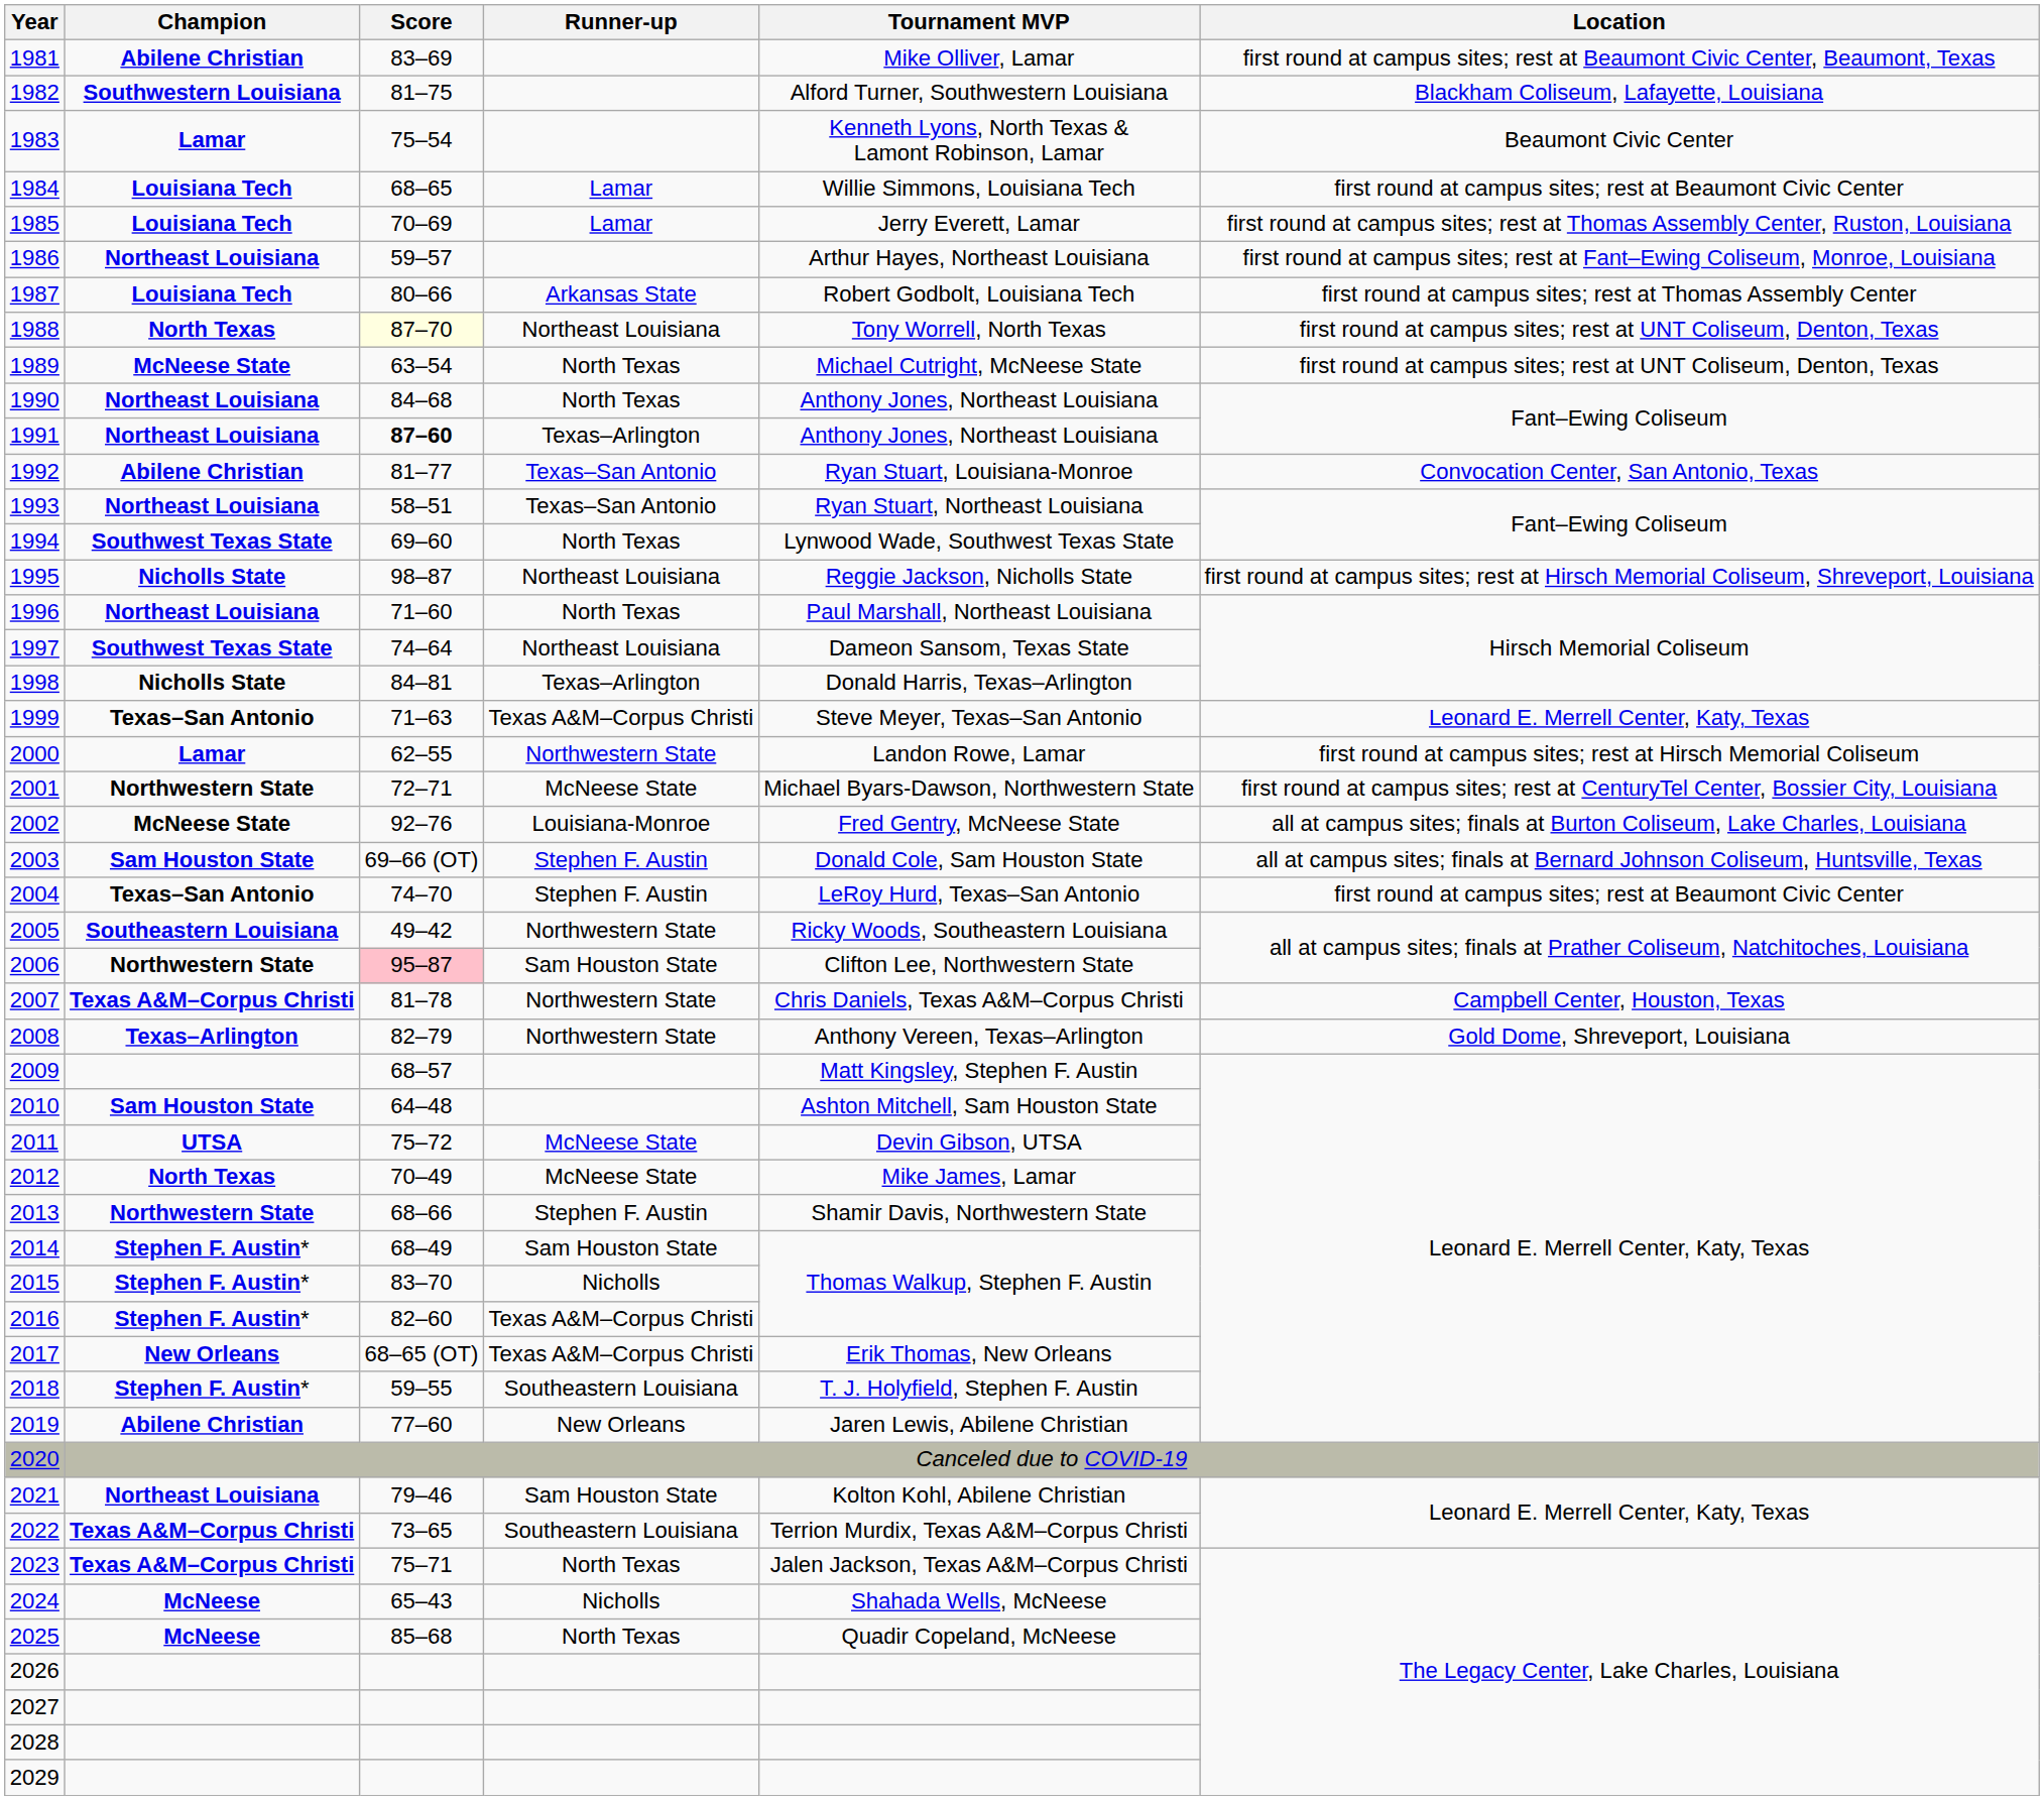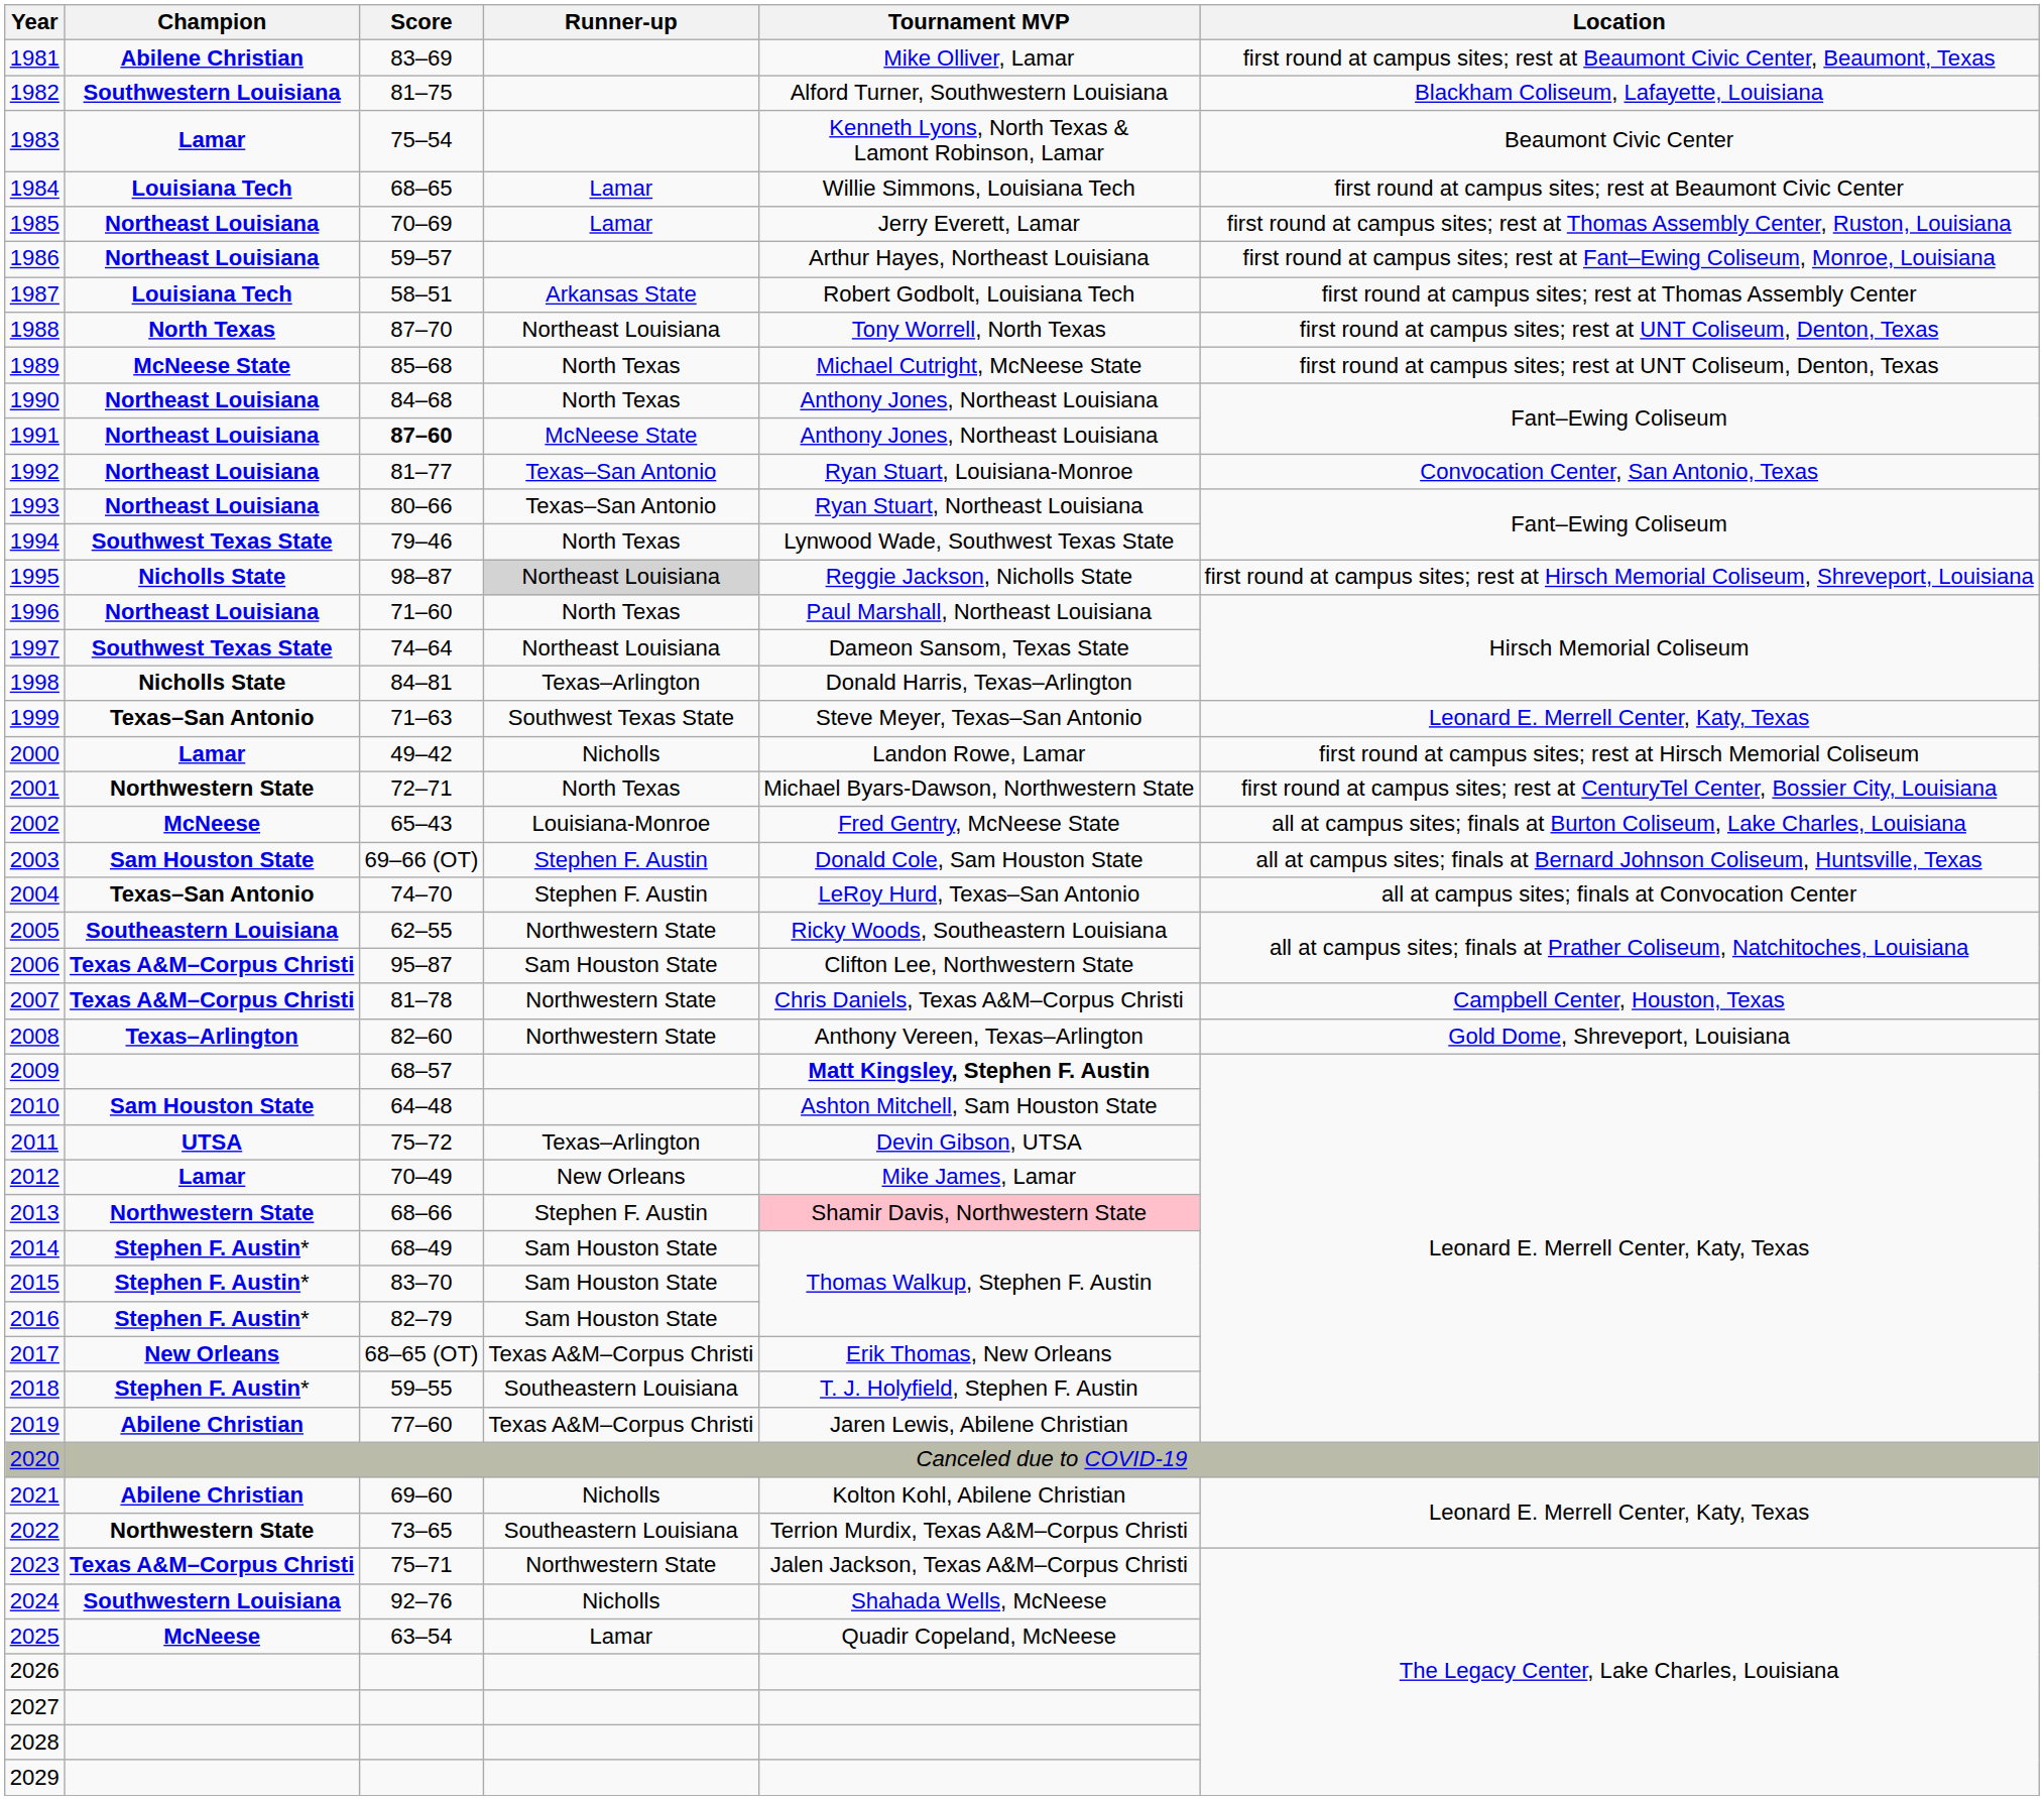1985 | Champion: Louisiana Tech -> Northeast Louisiana
1987 | Score: 80–66 -> 58–51
1988 | Score: lightyellow background -> no background
1989 | Score: 63–54 -> 85–68
1991 | Runner-up: Texas–Arlington -> McNeese State
1992 | Champion: Abilene Christian -> Northeast Louisiana
1993 | Score: 58–51 -> 80–66
1994 | Score: 69–60 -> 79–46
1995 | Runner-up: no background -> lightgrey background
1999 | Runner-up: Texas A&M–Corpus Christi -> Southwest Texas State
2000 | Score: 62–55 -> 49–42
2000 | Runner-up: Northwestern State -> Nicholls
2001 | Runner-up: McNeese State -> North Texas
2002 | Champion: McNeese State -> McNeese
2002 | Score: 92–76 -> 65–43
2004 | Location: first round at campus sites; rest at Beaumont Civic Center -> all at campus sites; finals at Convocation Center
2005 | Score: 49–42 -> 62–55
2006 | Champion: Northwestern State -> Texas A&M–Corpus Christi
2006 | Score: pink background -> no background
2008 | Score: 82–79 -> 82–60
2009 | Tournament MVP: normal -> bold
2011 | Runner-up: McNeese State -> Texas–Arlington
2012 | Champion: North Texas -> Lamar
2012 | Runner-up: McNeese State -> New Orleans
2013 | Tournament MVP: no background -> pink background
2015 | Runner-up: Nicholls -> Sam Houston State
2016 | Score: 82–60 -> 82–79
2016 | Runner-up: Texas A&M–Corpus Christi -> Sam Houston State
2019 | Runner-up: New Orleans -> Texas A&M–Corpus Christi
2021 | Champion: Northeast Louisiana -> Abilene Christian
2021 | Score: 79–46 -> 69–60
2021 | Runner-up: Sam Houston State -> Nicholls
2022 | Champion: Texas A&M–Corpus Christi -> Northwestern State
2023 | Runner-up: North Texas -> Northwestern State
2024 | Champion: McNeese -> Southwestern Louisiana
2024 | Score: 65–43 -> 92–76
2025 | Score: 85–68 -> 63–54
2025 | Runner-up: North Texas -> Lamar
